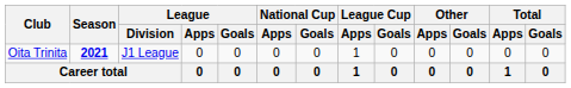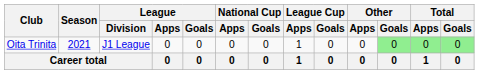Oita Trinita | Season: bold -> normal
Oita Trinita | Other / Goals: no background -> lightgreen background
Oita Trinita | Total / Apps: no background -> lightgreen background
Oita Trinita | Total / Goals: no background -> lightgreen background
